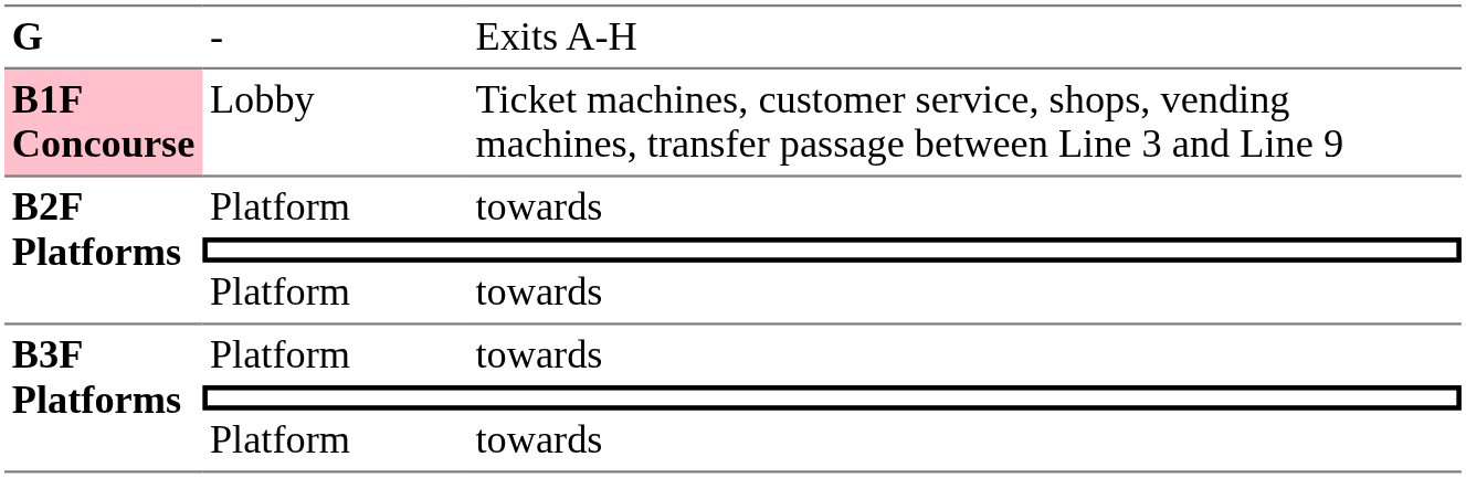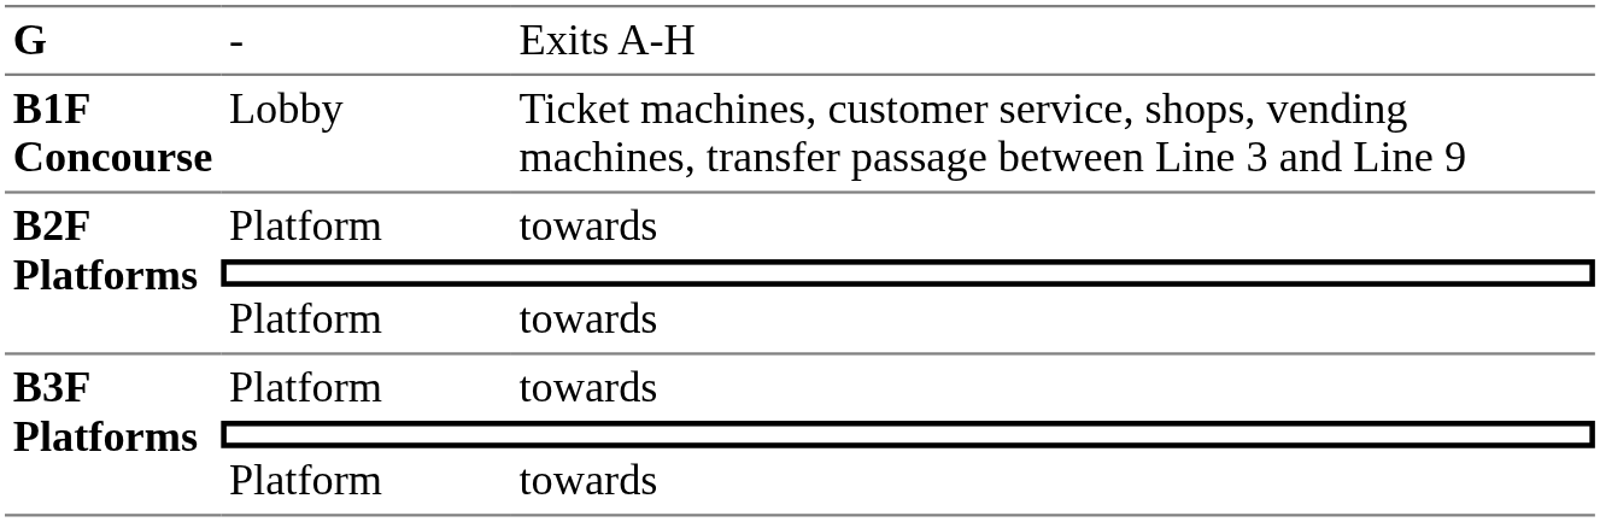B1F Concourse | column 1: pink background -> no background
